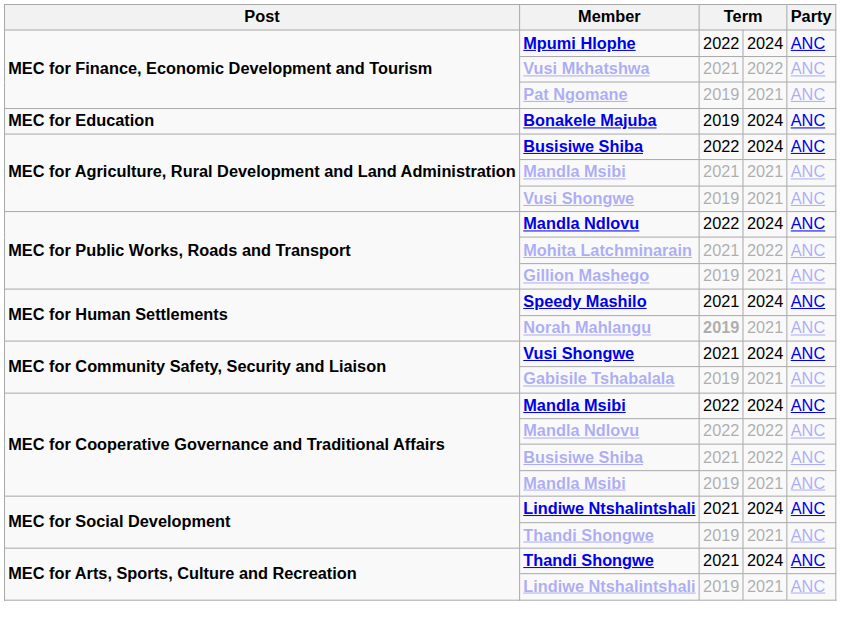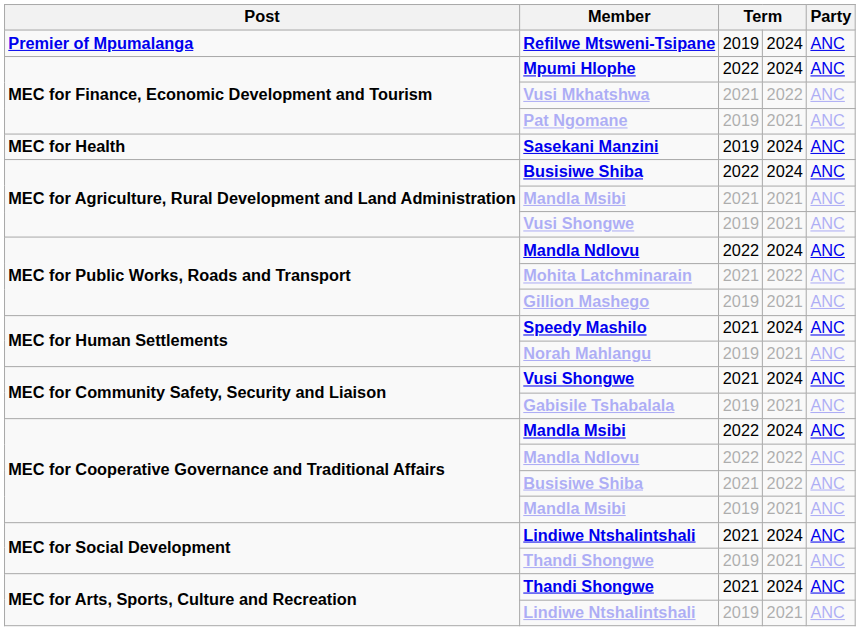+ row: Premier of Mpumalanga | Refilwe Mtsweni-Tsipane | 2019 | 2024 | ANC
+ row: MEC for Health | Sasekani Manzini | 2019 | 2024 | ANC
- row: MEC for Education | Bonakele Majuba | 2019 | 2024 | ANC
Norah Mahlangu | column 3: bold -> normal
